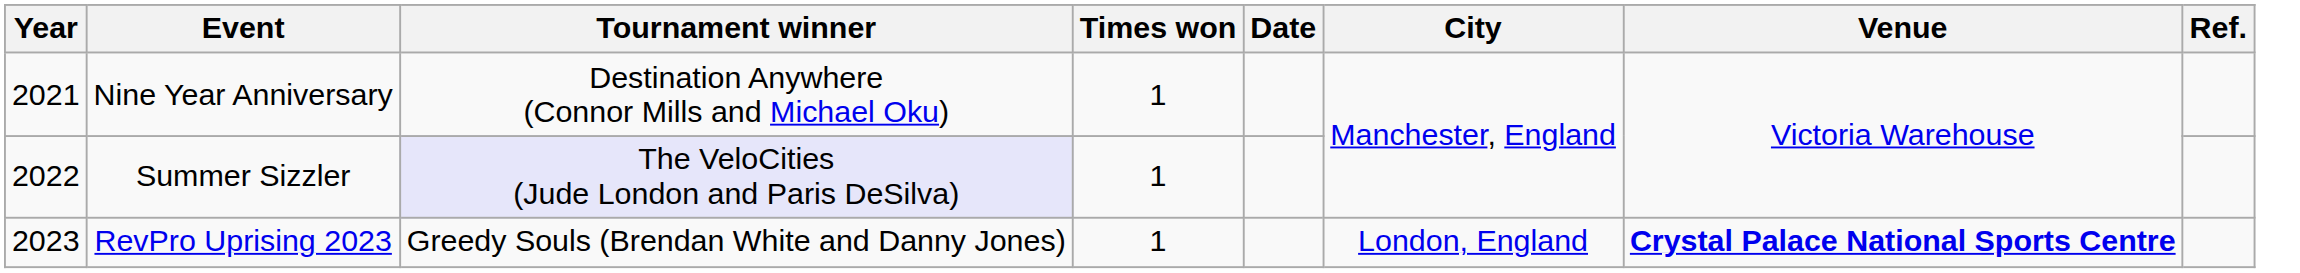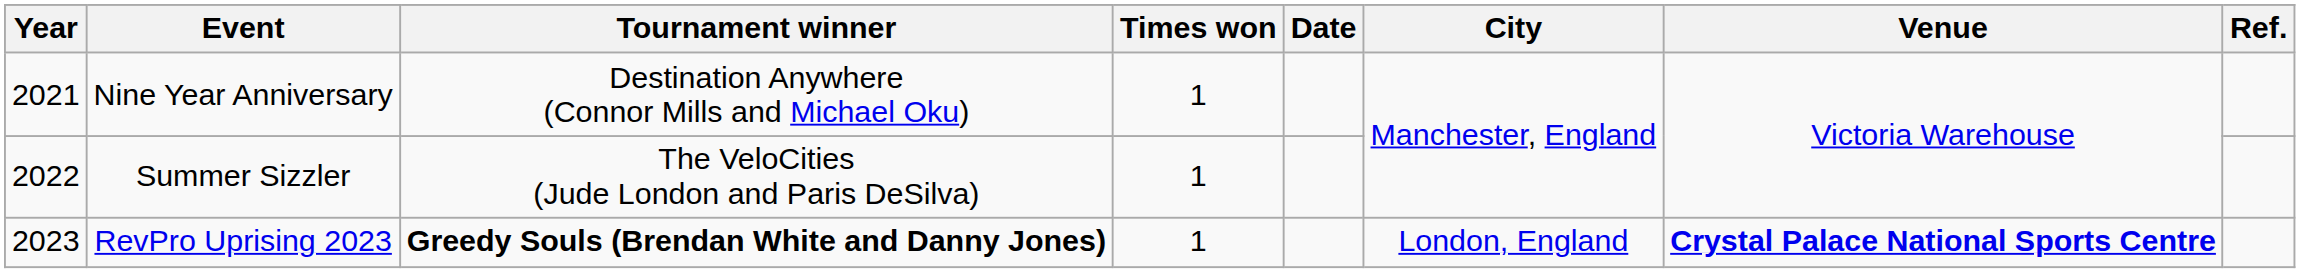Summer Sizzler | Tournament winner: lavender background -> no background
RevPro Uprising 2023 | Tournament winner: normal -> bold
